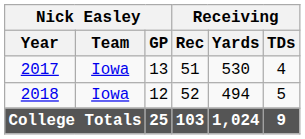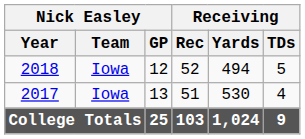rows swapped: 2017 <-> 2018
